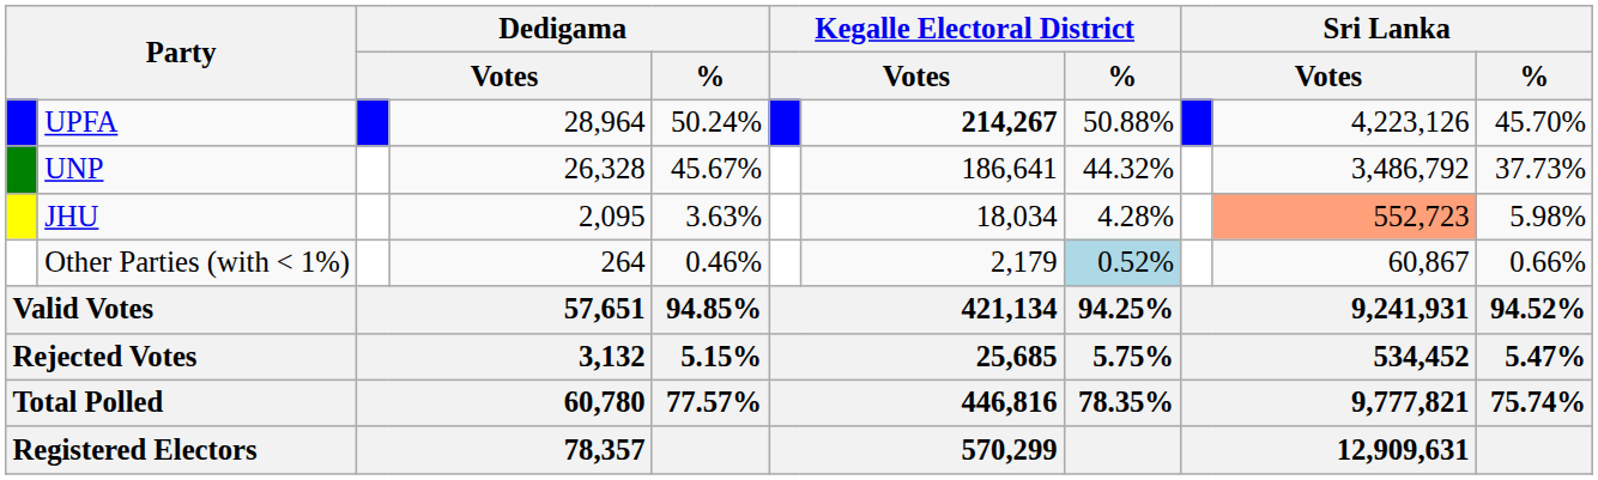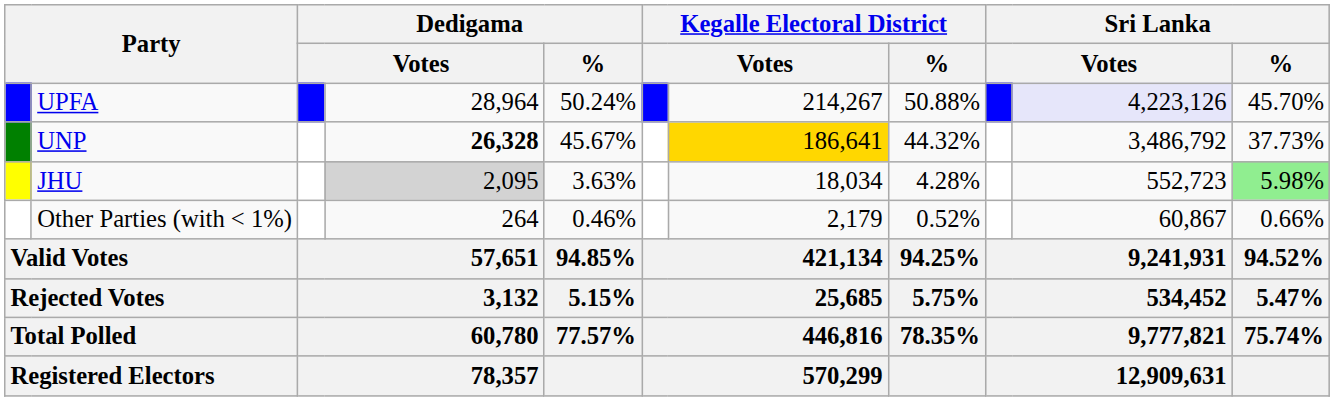UPFA | column 7: bold -> normal
UPFA | column 10: no background -> lavender background
UNP | column 4: normal -> bold
UNP | column 7: no background -> gold background
JHU | column 4: no background -> lightgrey background
JHU | column 10: lightsalmon background -> no background
JHU | Sri Lanka / %: no background -> lightgreen background
Other Parties (with < 1%) | Kegalle Electoral District / %: lightblue background -> no background
